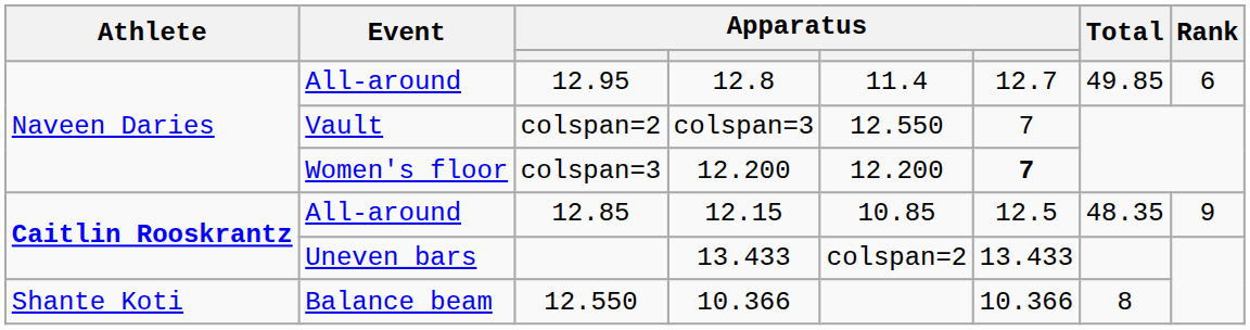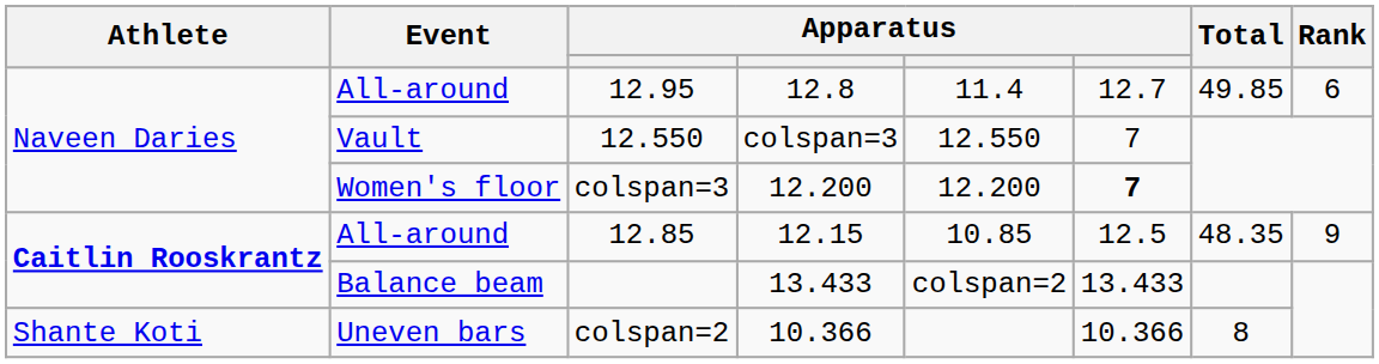row 4 | column 3: colspan=2 -> 12.550
row 7 | Event: Uneven bars -> Balance beam
row 8 | Event: Balance beam -> Uneven bars
row 8 | column 3: 12.550 -> colspan=2
